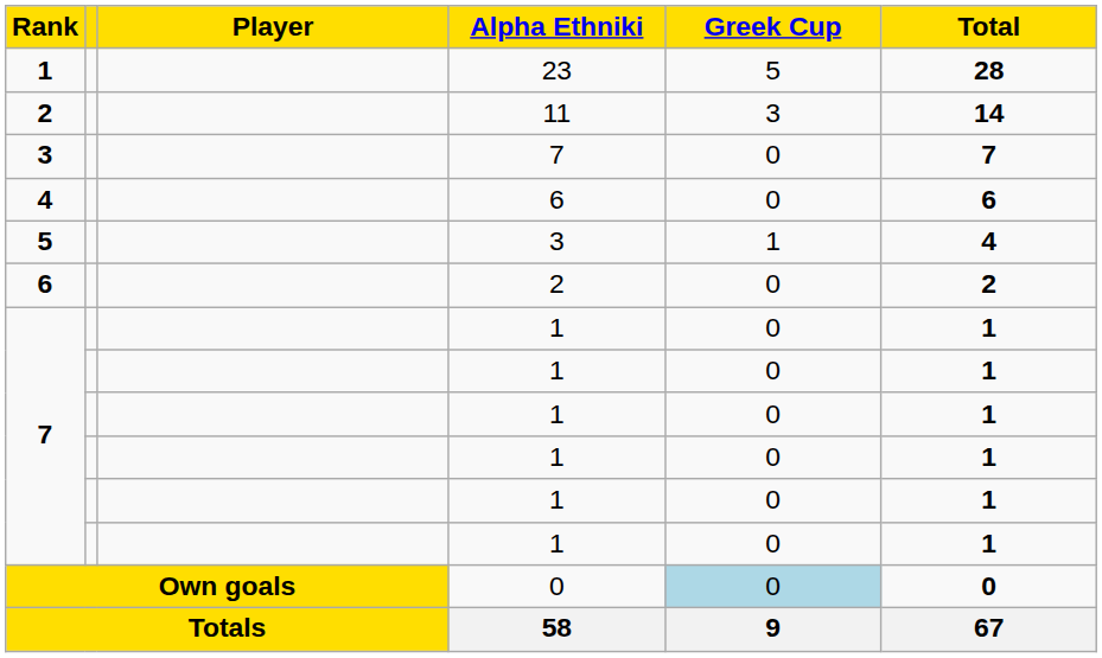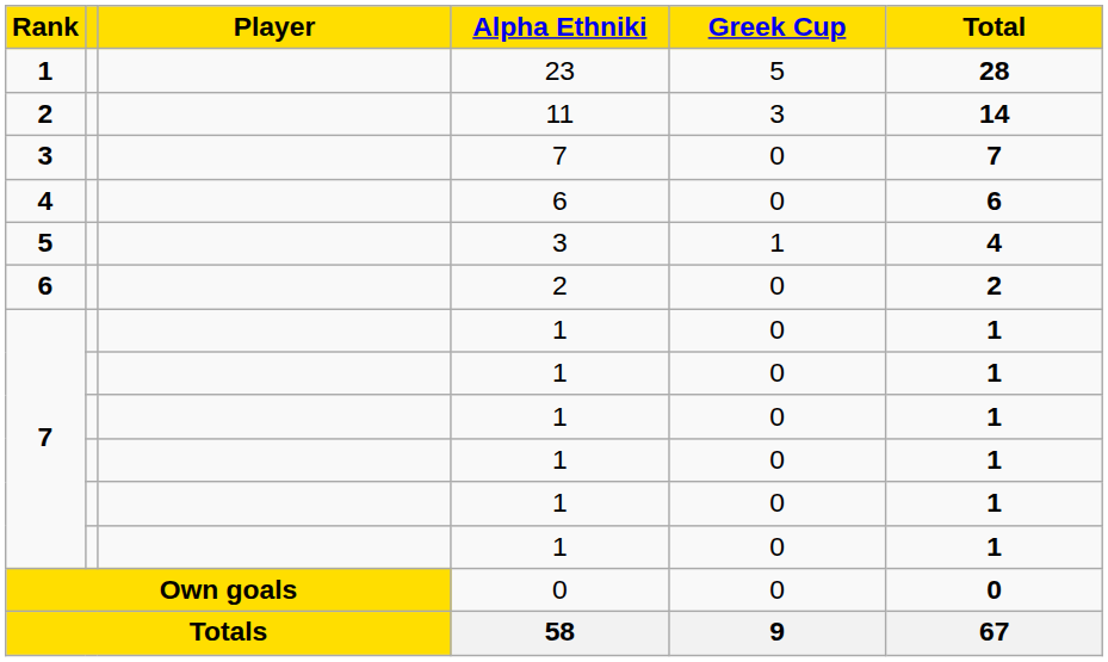Own goals | Greek Cup: lightblue background -> no background
